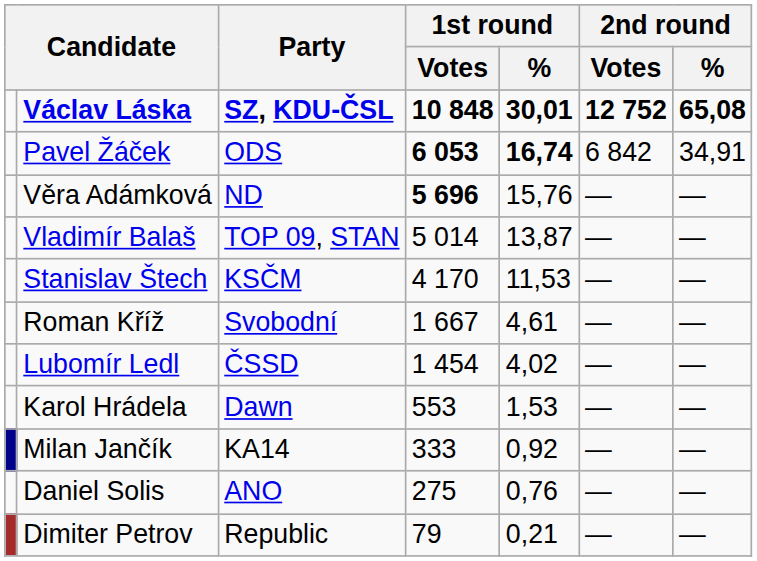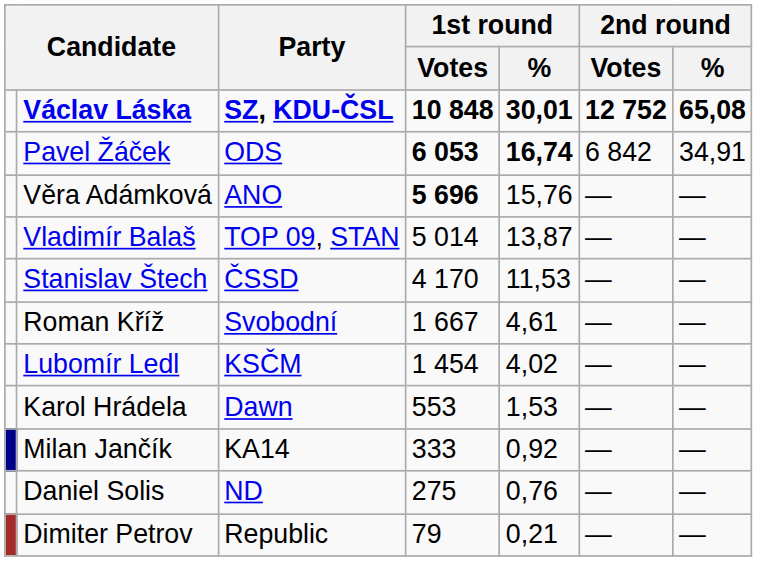Věra Adámková | Party: ND -> ANO
Stanislav Štech | Party: KSČM -> ČSSD
Lubomír Ledl | Party: ČSSD -> KSČM
Daniel Solis | Party: ANO -> ND
